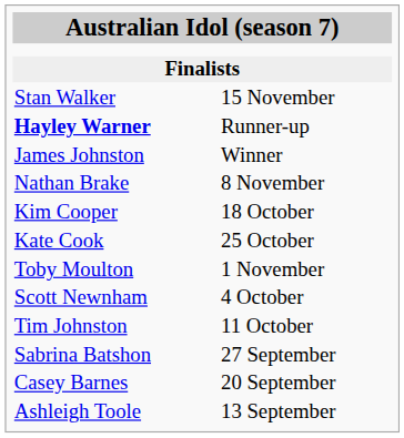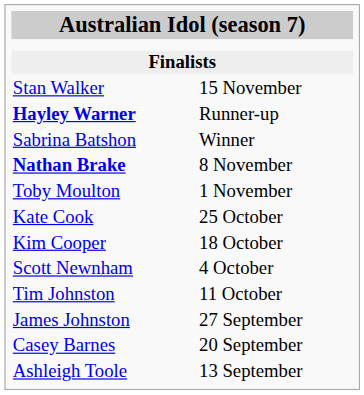row 5 | column 1: James Johnston -> Sabrina Batshon
row 6 | column 1: normal -> bold
row 7 | column 1: Kim Cooper -> Toby Moulton
row 7 | column 2: 18 October -> 1 November
row 9 | column 1: Toby Moulton -> Kim Cooper
row 9 | column 2: 1 November -> 18 October
row 12 | column 1: Sabrina Batshon -> James Johnston
